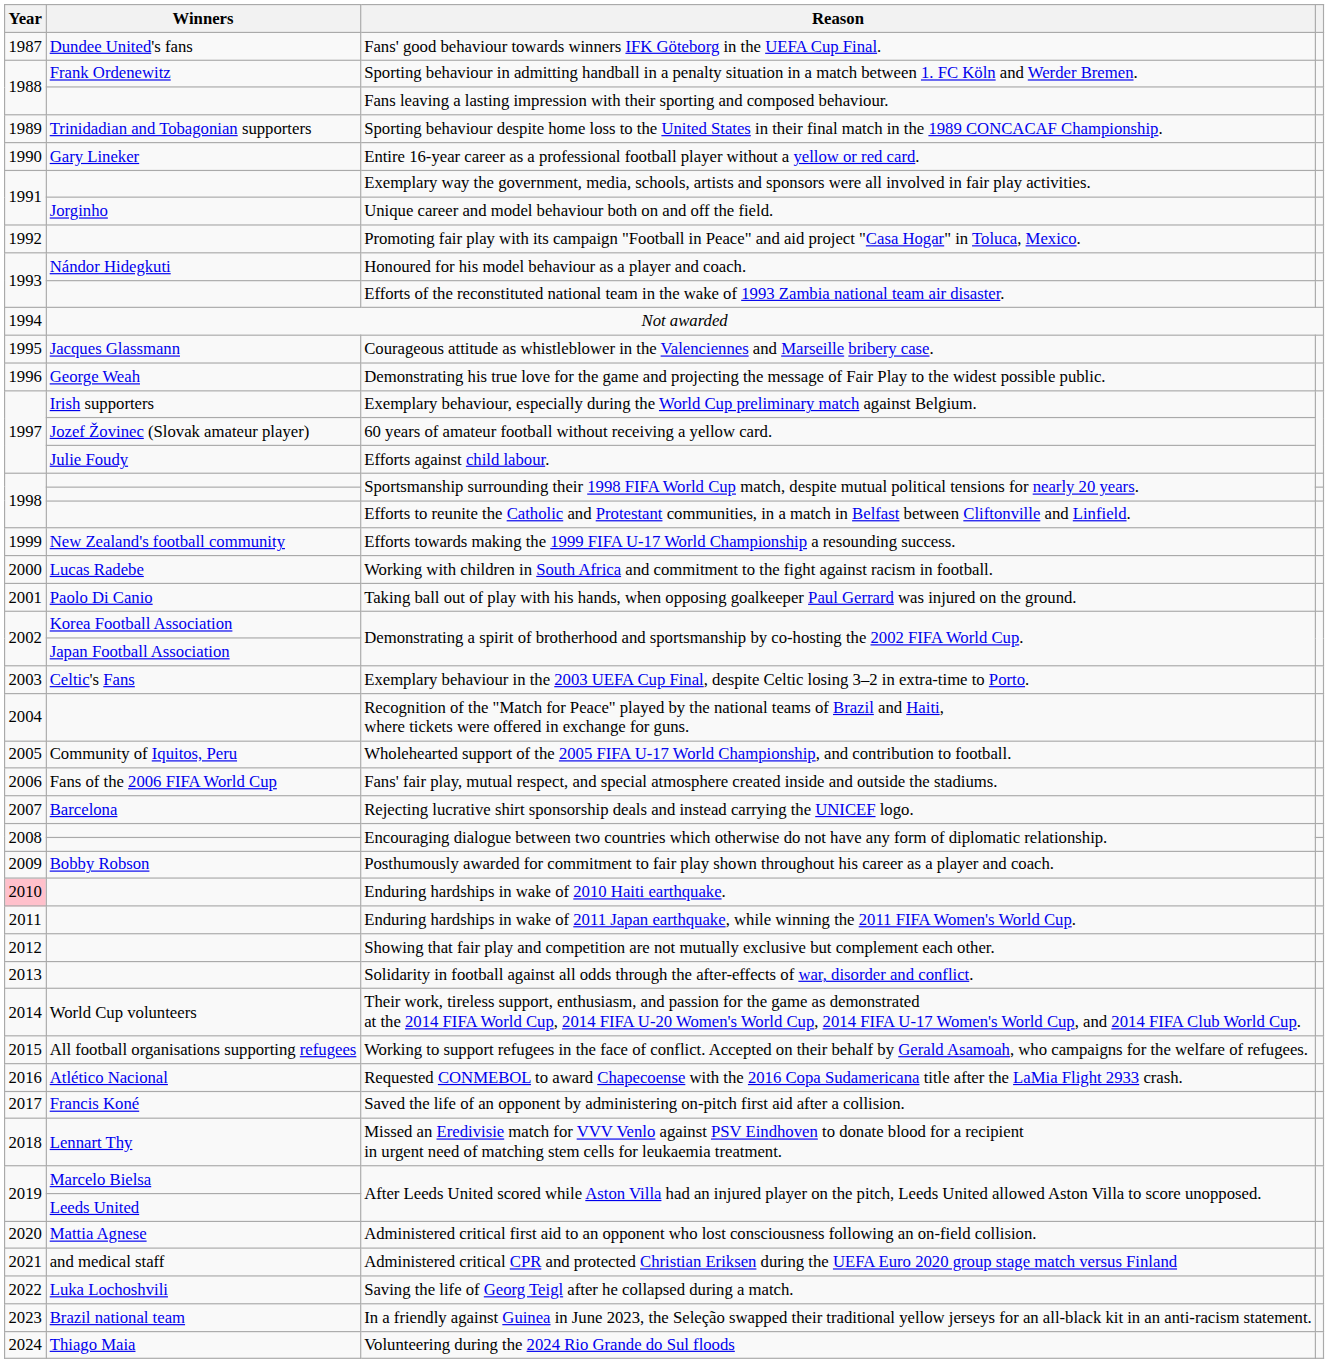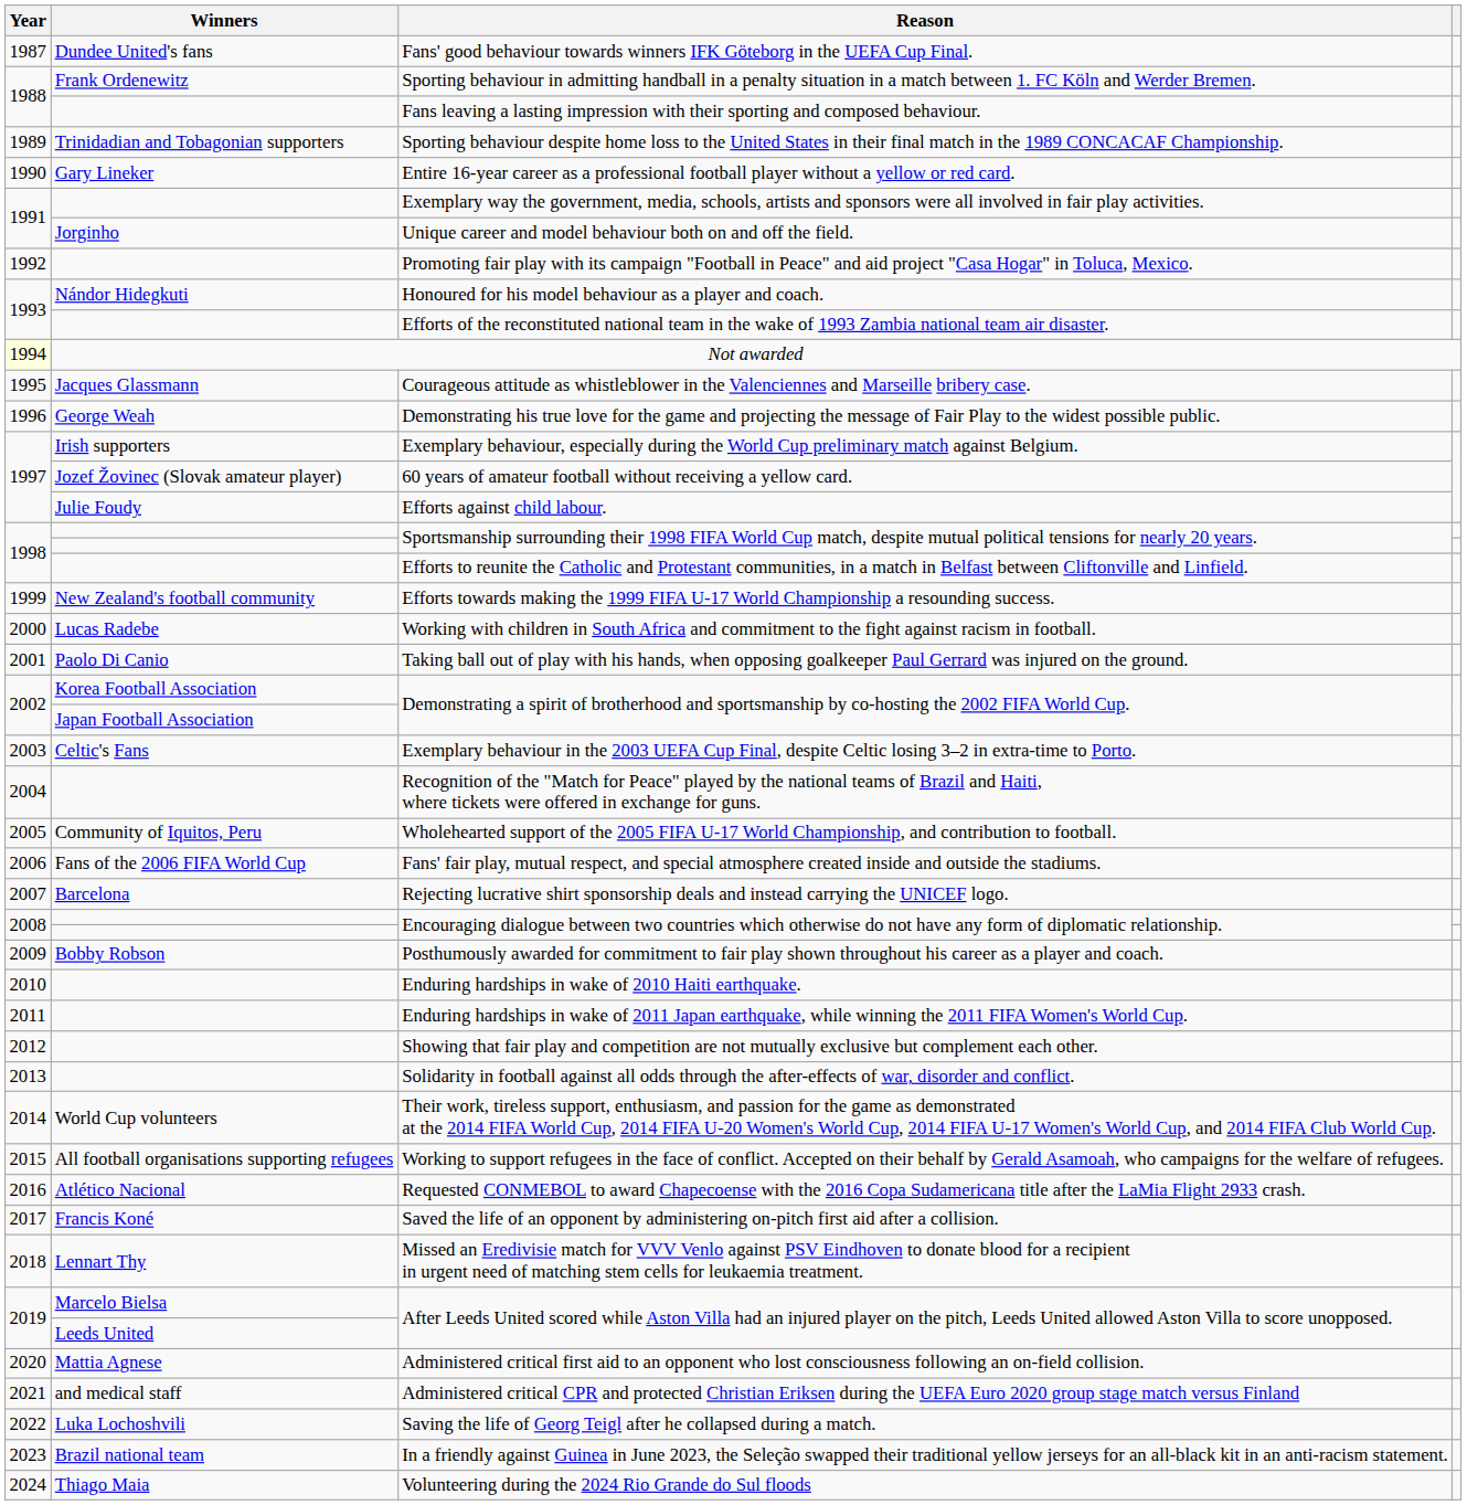Not awarded | Year: no background -> lightyellow background
Enduring hardships in wake of 2010 Haiti earthquake. | Year: pink background -> no background
